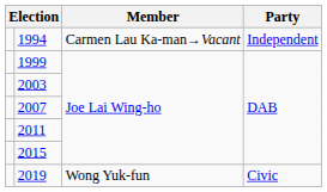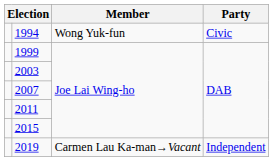1994 | Member: Carmen Lau Ka-man→Vacant -> Wong Yuk-fun
1994 | Party: Independent -> Civic
2019 | Member: Wong Yuk-fun -> Carmen Lau Ka-man→Vacant
2019 | Party: Civic -> Independent
